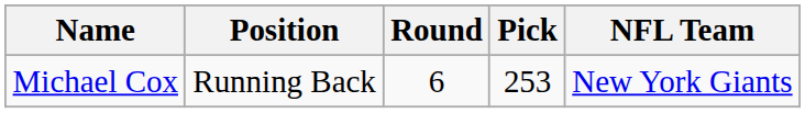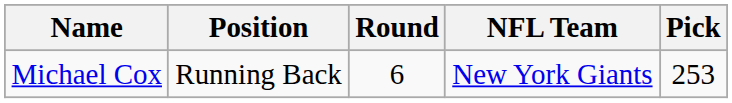columns swapped: Pick <-> NFL Team
